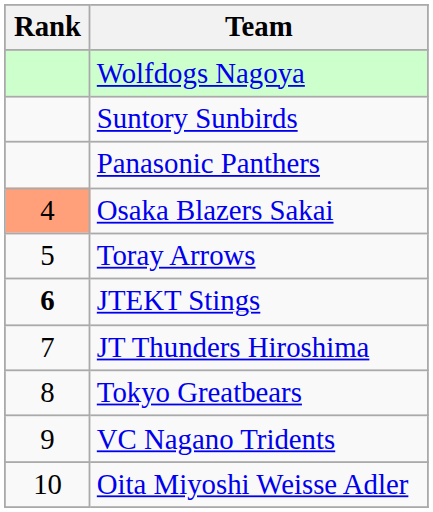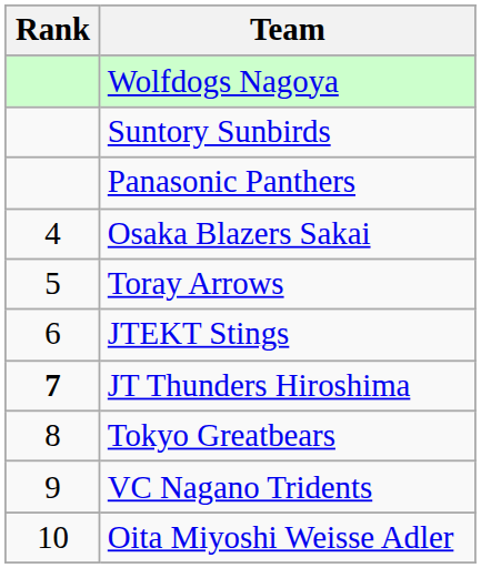Osaka Blazers Sakai | Rank: lightsalmon background -> no background
JTEKT Stings | Rank: bold -> normal
JT Thunders Hiroshima | Rank: normal -> bold
